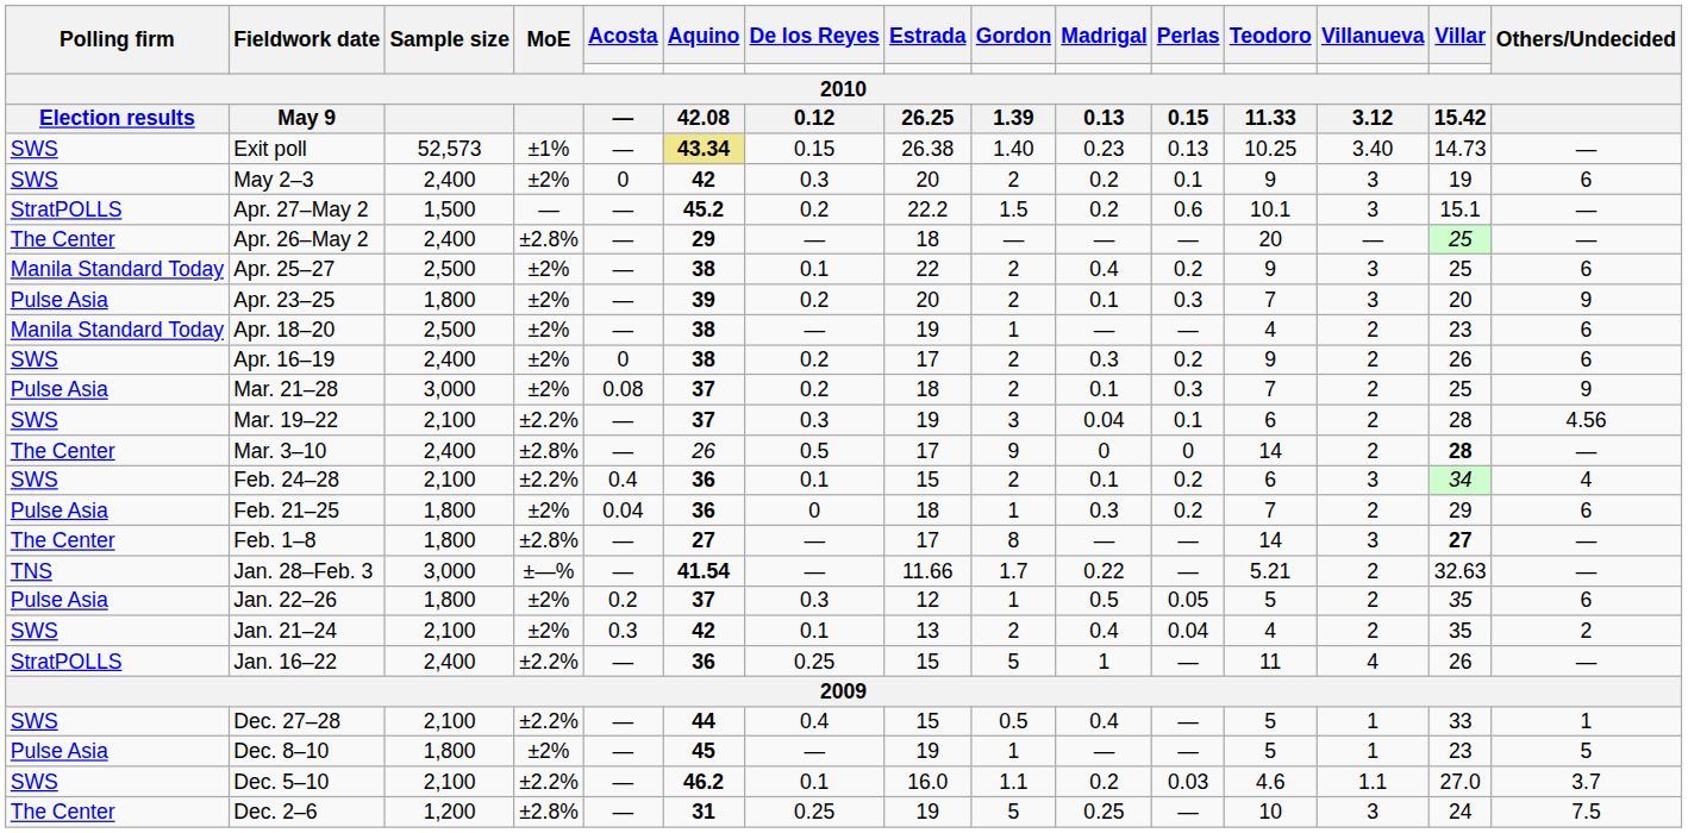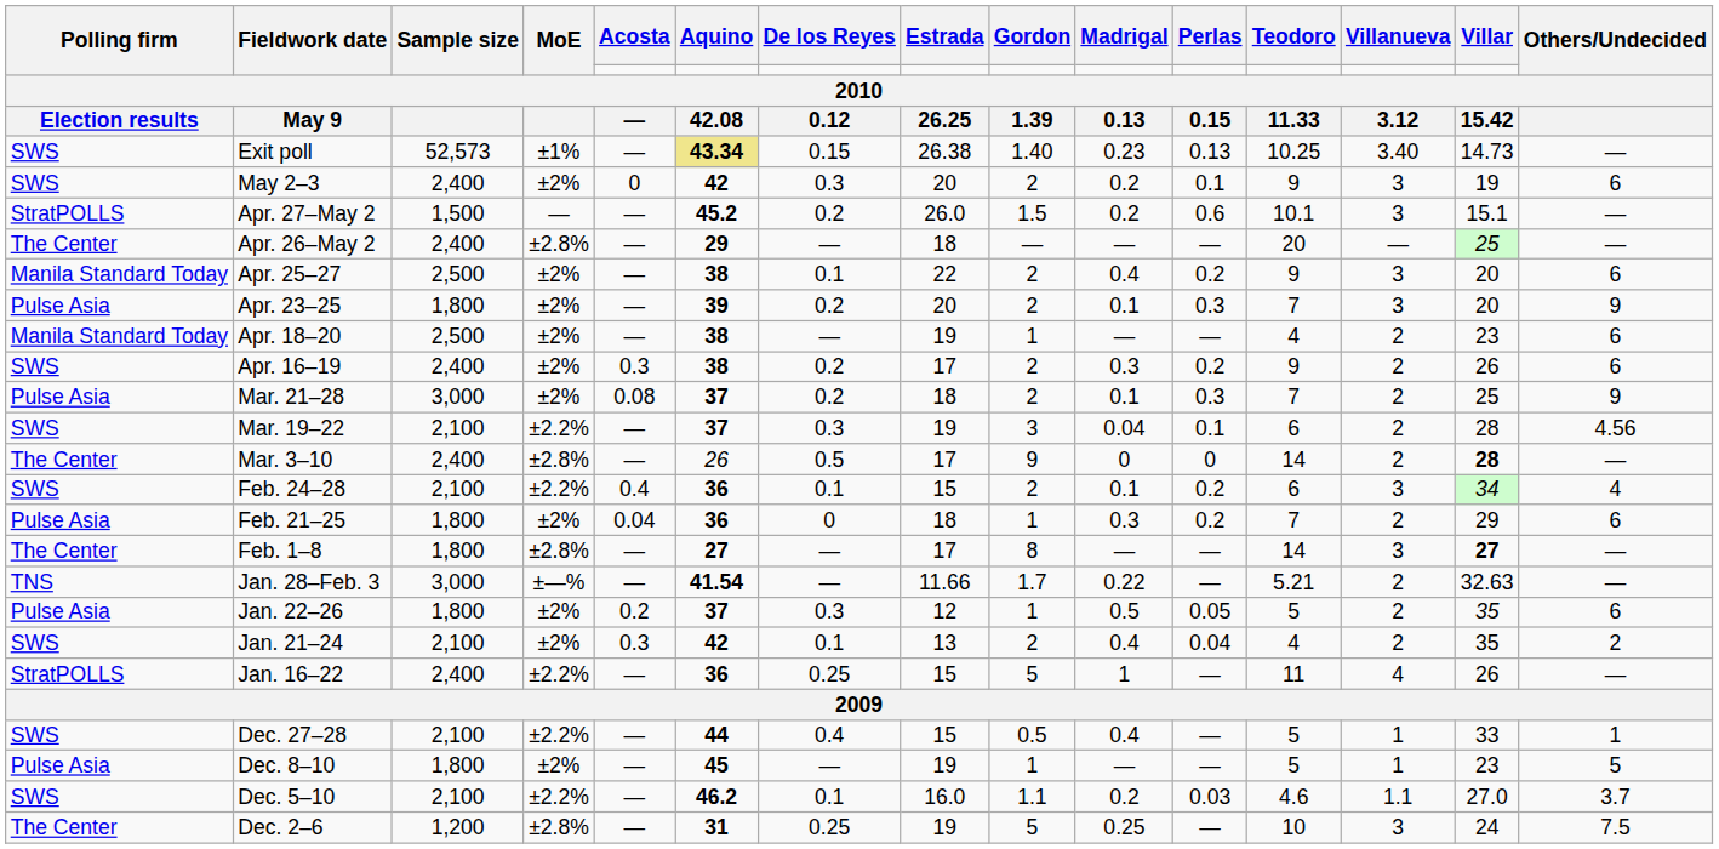Apr. 27–May 2 | Estrada: 22.2 -> 26.0
Apr. 25–27 | Villar: 25 -> 20
Apr. 16–19 | Acosta: 0 -> 0.3
